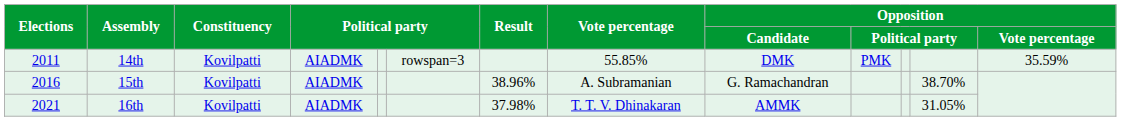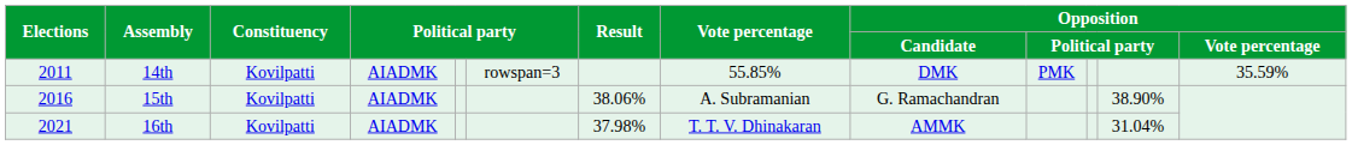15th | Result: 38.96% -> 38.06%
15th | column 12: 38.70% -> 38.90%
16th | column 12: 31.05% -> 31.04%
